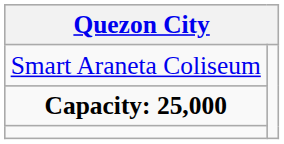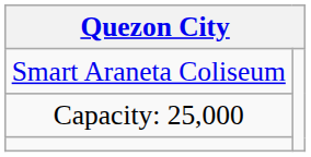Capacity: 25,000 | column 1: bold -> normal
